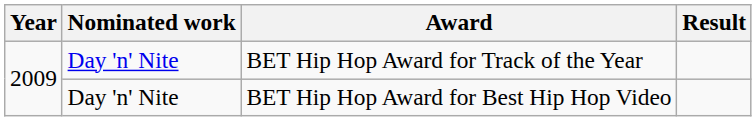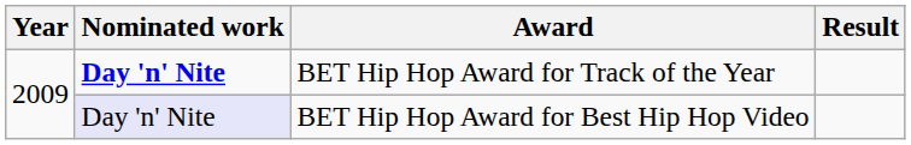BET Hip Hop Award for Track of the Year | Nominated work: normal -> bold
BET Hip Hop Award for Best Hip Hop Video | Nominated work: no background -> lavender background
